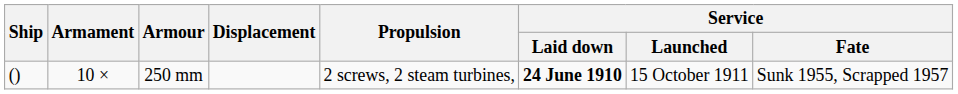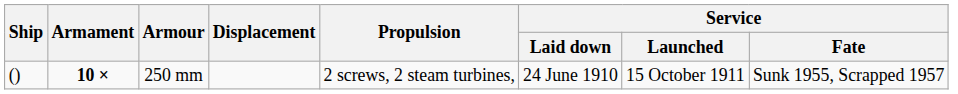250 mm | Armament: normal -> bold
250 mm | Service / Laid down: bold -> normal
